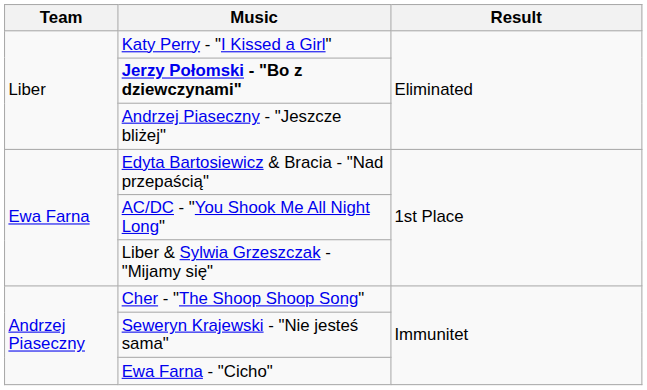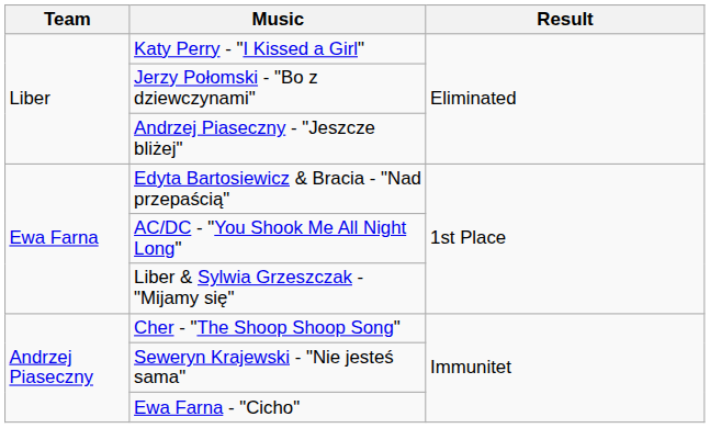Jerzy Połomski - "Bo z dziewczynami" | Music: bold -> normal
